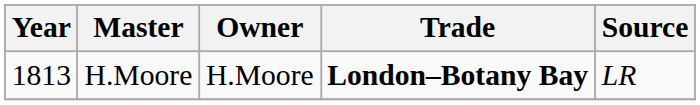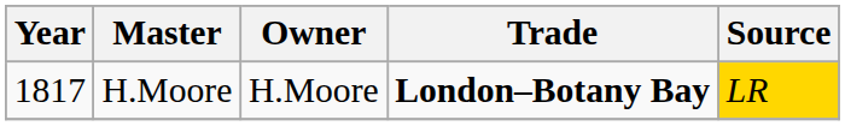row 2 | Year: 1813 -> 1817
row 2 | Source: no background -> gold background
